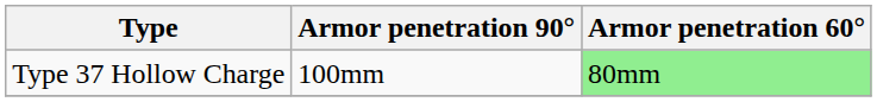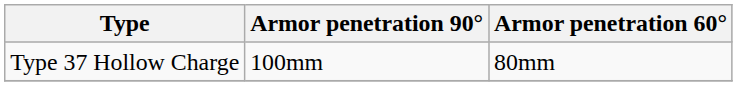Type 37 Hollow Charge | Armor penetration 60°: lightgreen background -> no background
